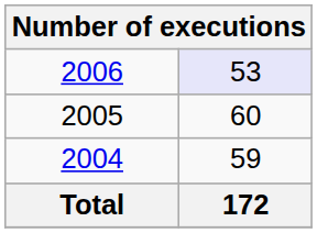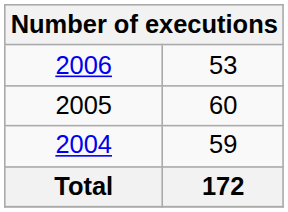2006 | column 2: lavender background -> no background
